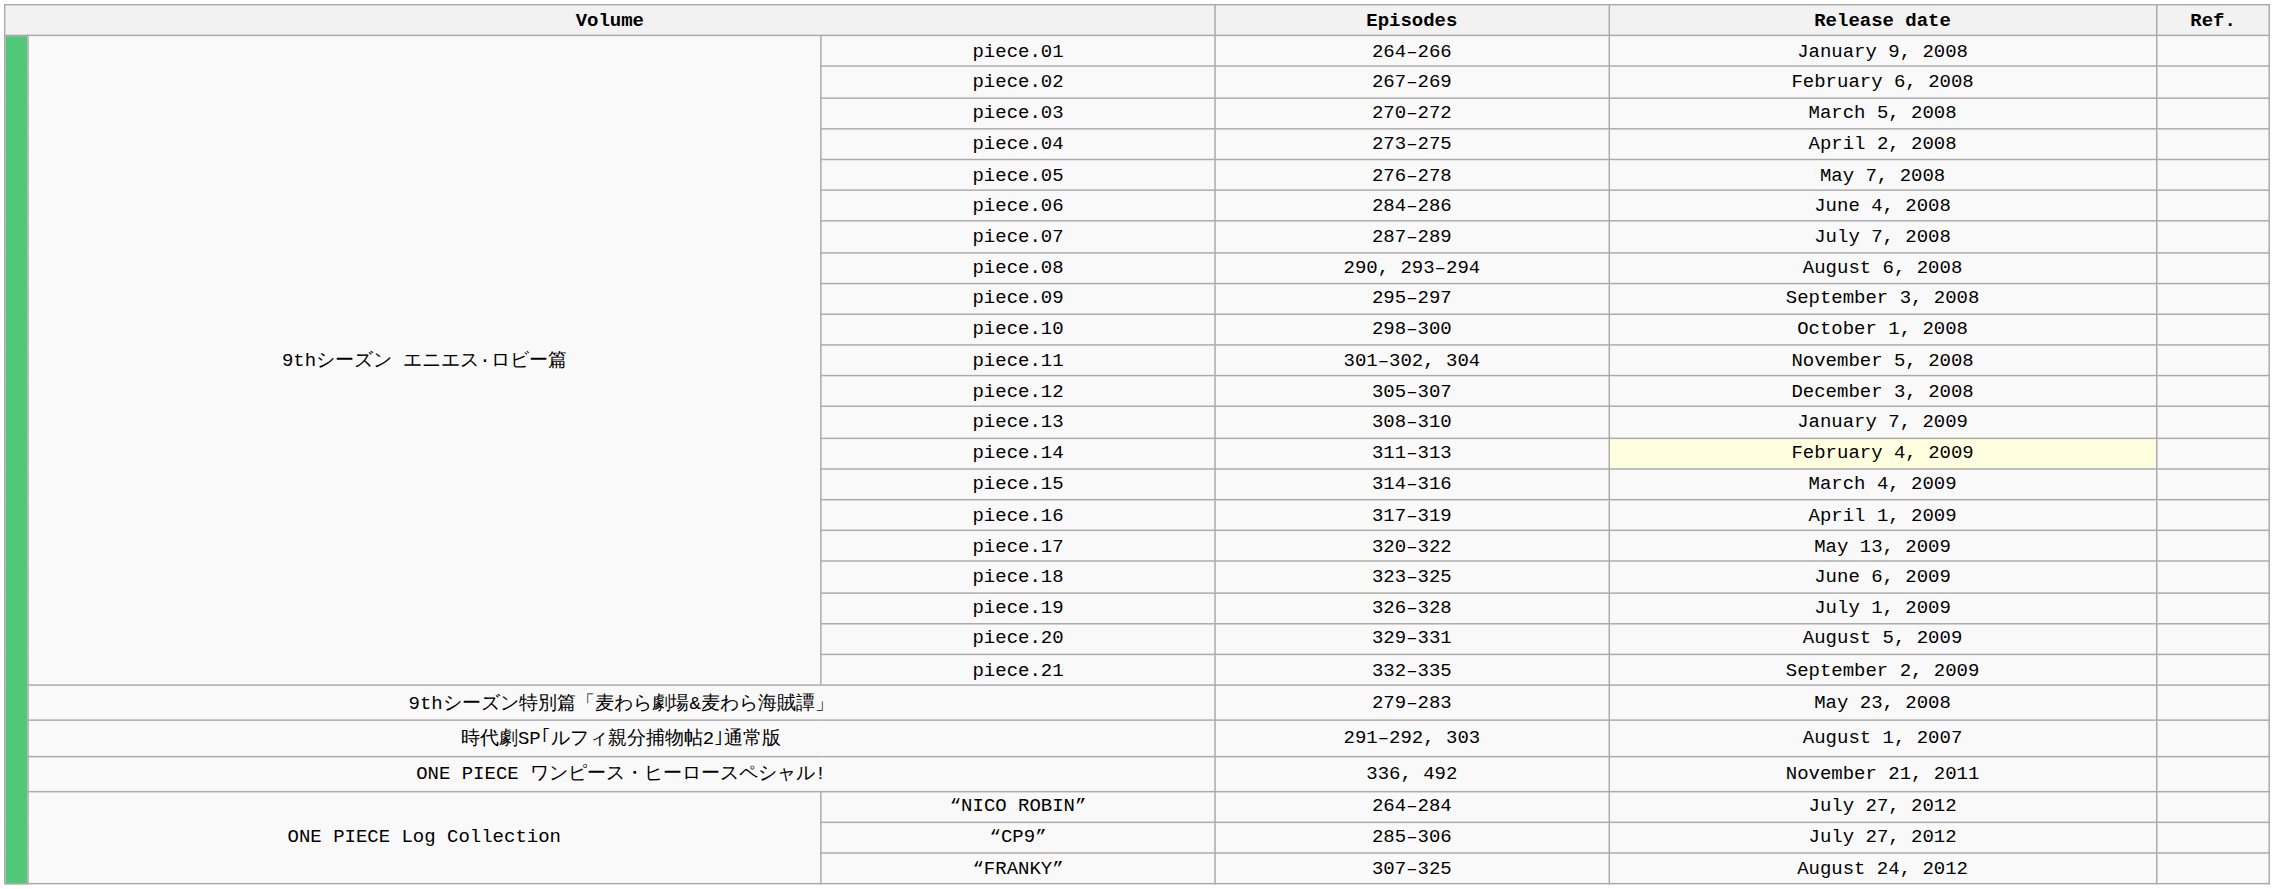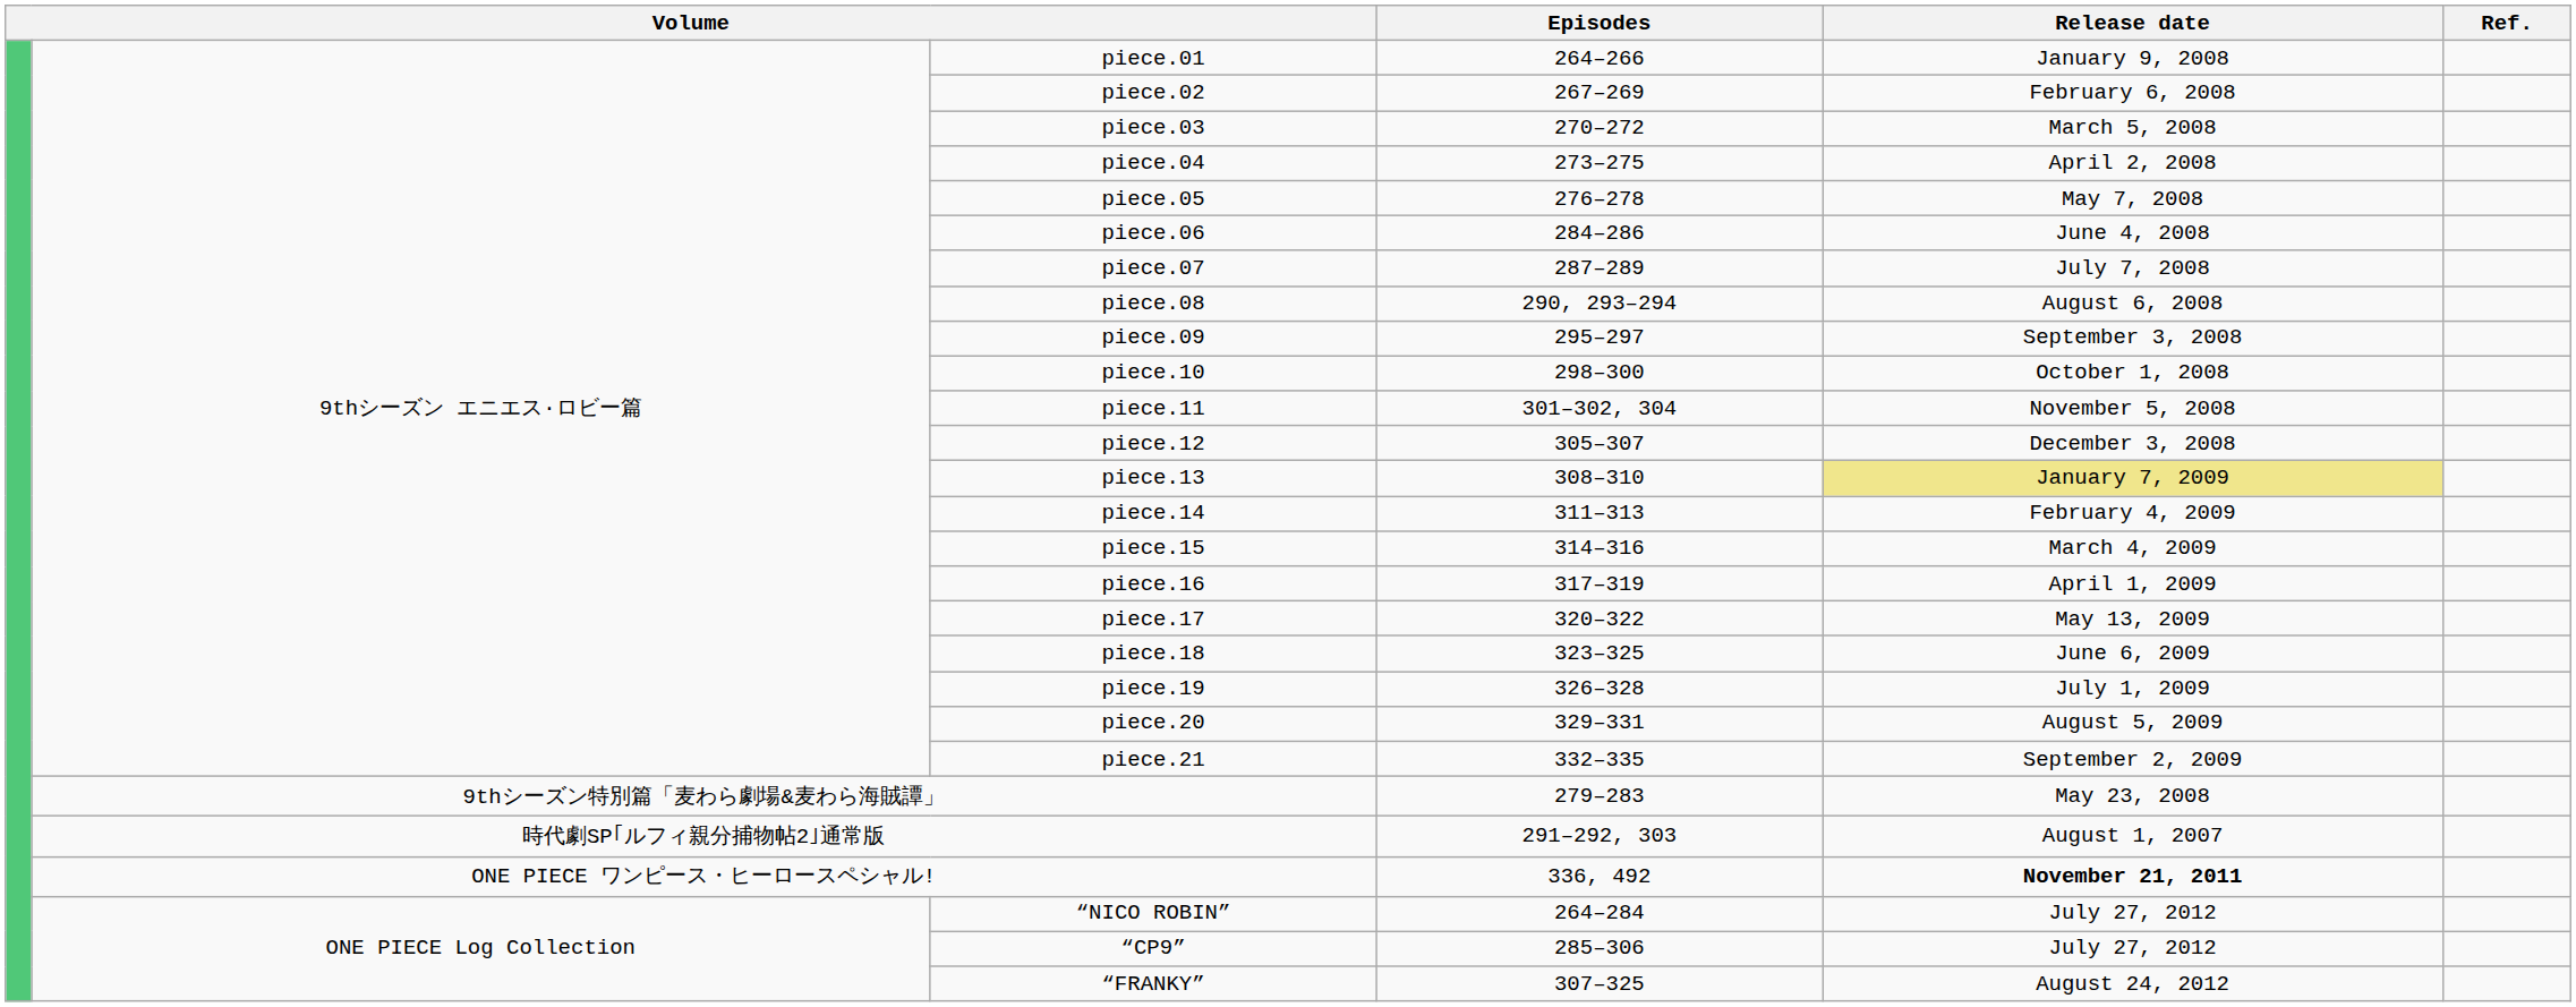piece.13 | Release date: no background -> khaki background
piece.14 | Release date: lightyellow background -> no background
ONE PIECE ワンピース・ヒーロースペシャル! | Release date: normal -> bold
